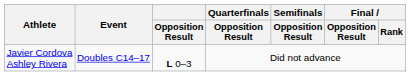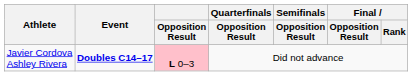Javier Cordova Ashley Rivera | Event: normal -> bold
Javier Cordova Ashley Rivera | Opposition Result: no background -> pink background
